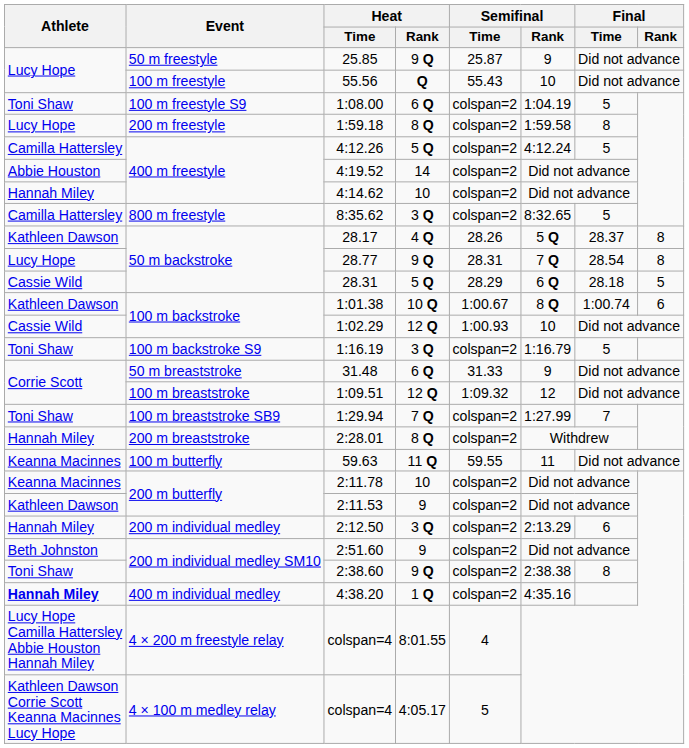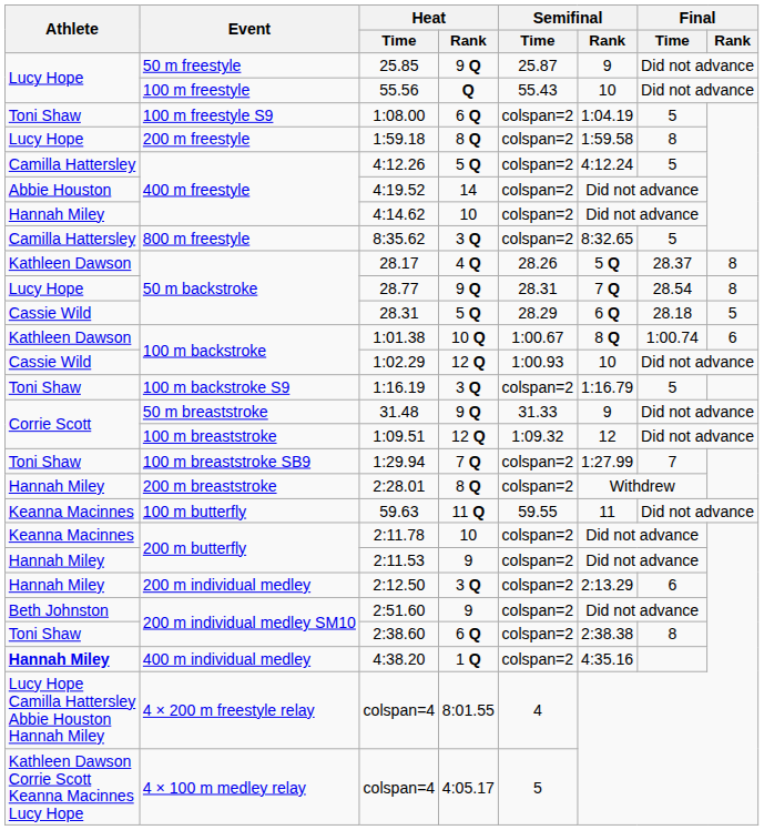31.48 | Heat / Rank: 6 Q -> 9 Q
2:11.53 | Athlete: Kathleen Dawson -> Hannah Miley
2:38.60 | Heat / Rank: 9 Q -> 6 Q
